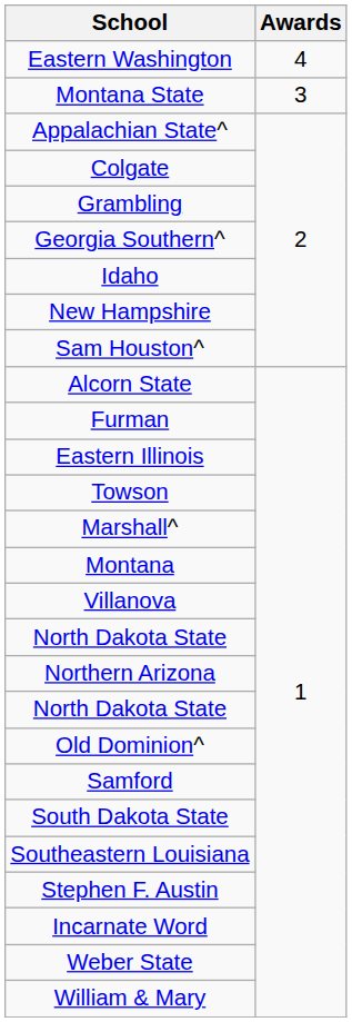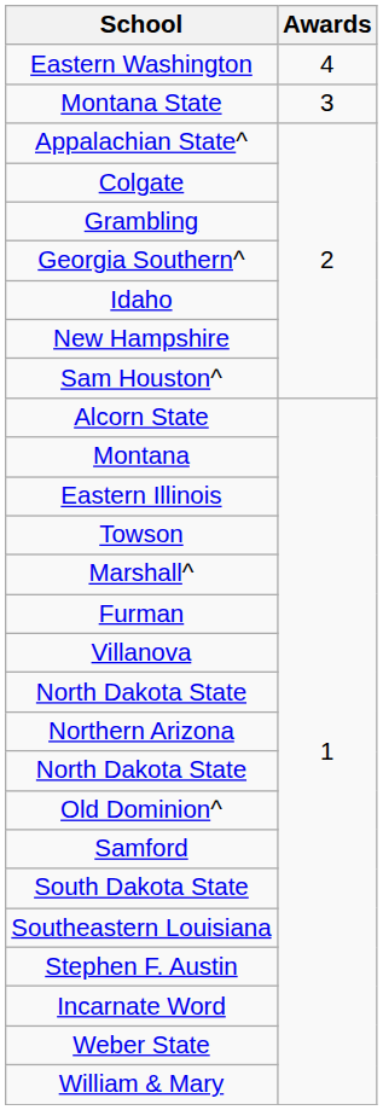row 12 | School: Furman -> Montana
row 16 | School: Montana -> Furman
